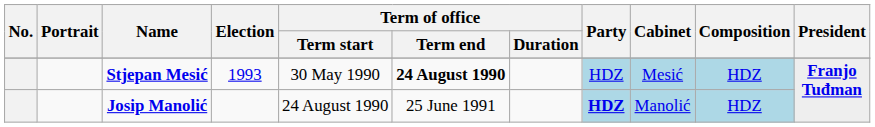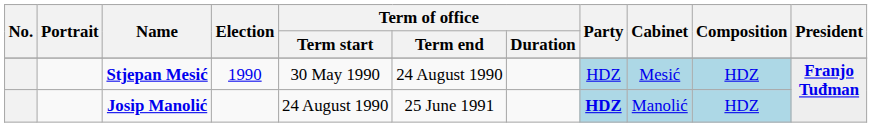Stjepan Mesić | Election: 1993 -> 1990
Stjepan Mesić | Term of office / Term end: bold -> normal
